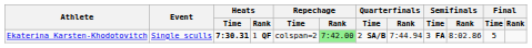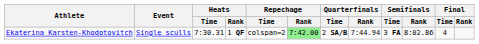Ekaterina Karsten-Khodotovitch | Heats / Time: bold -> normal
Ekaterina Karsten-Khodotovitch | Final / Time: 5 -> 4
